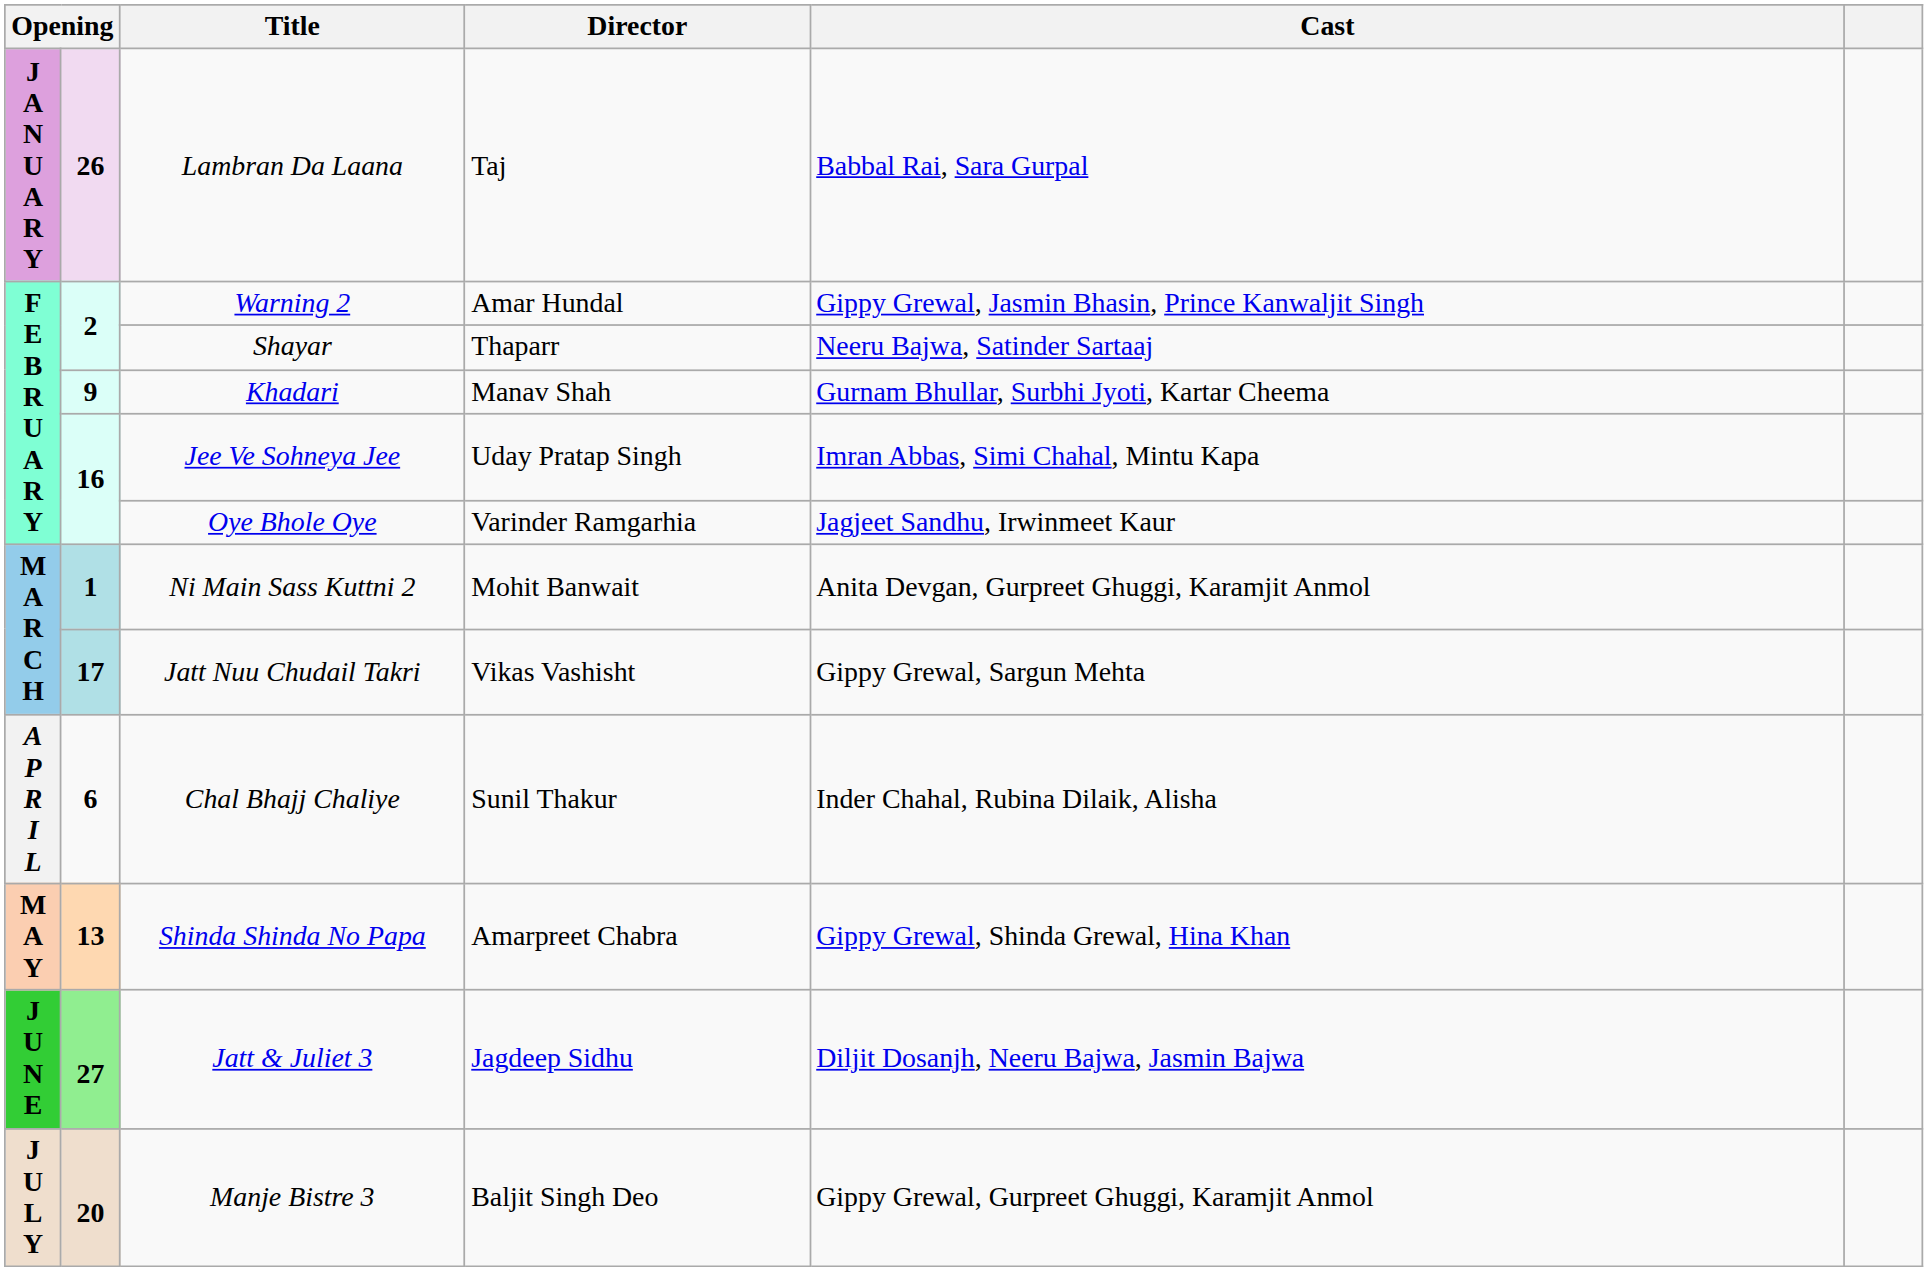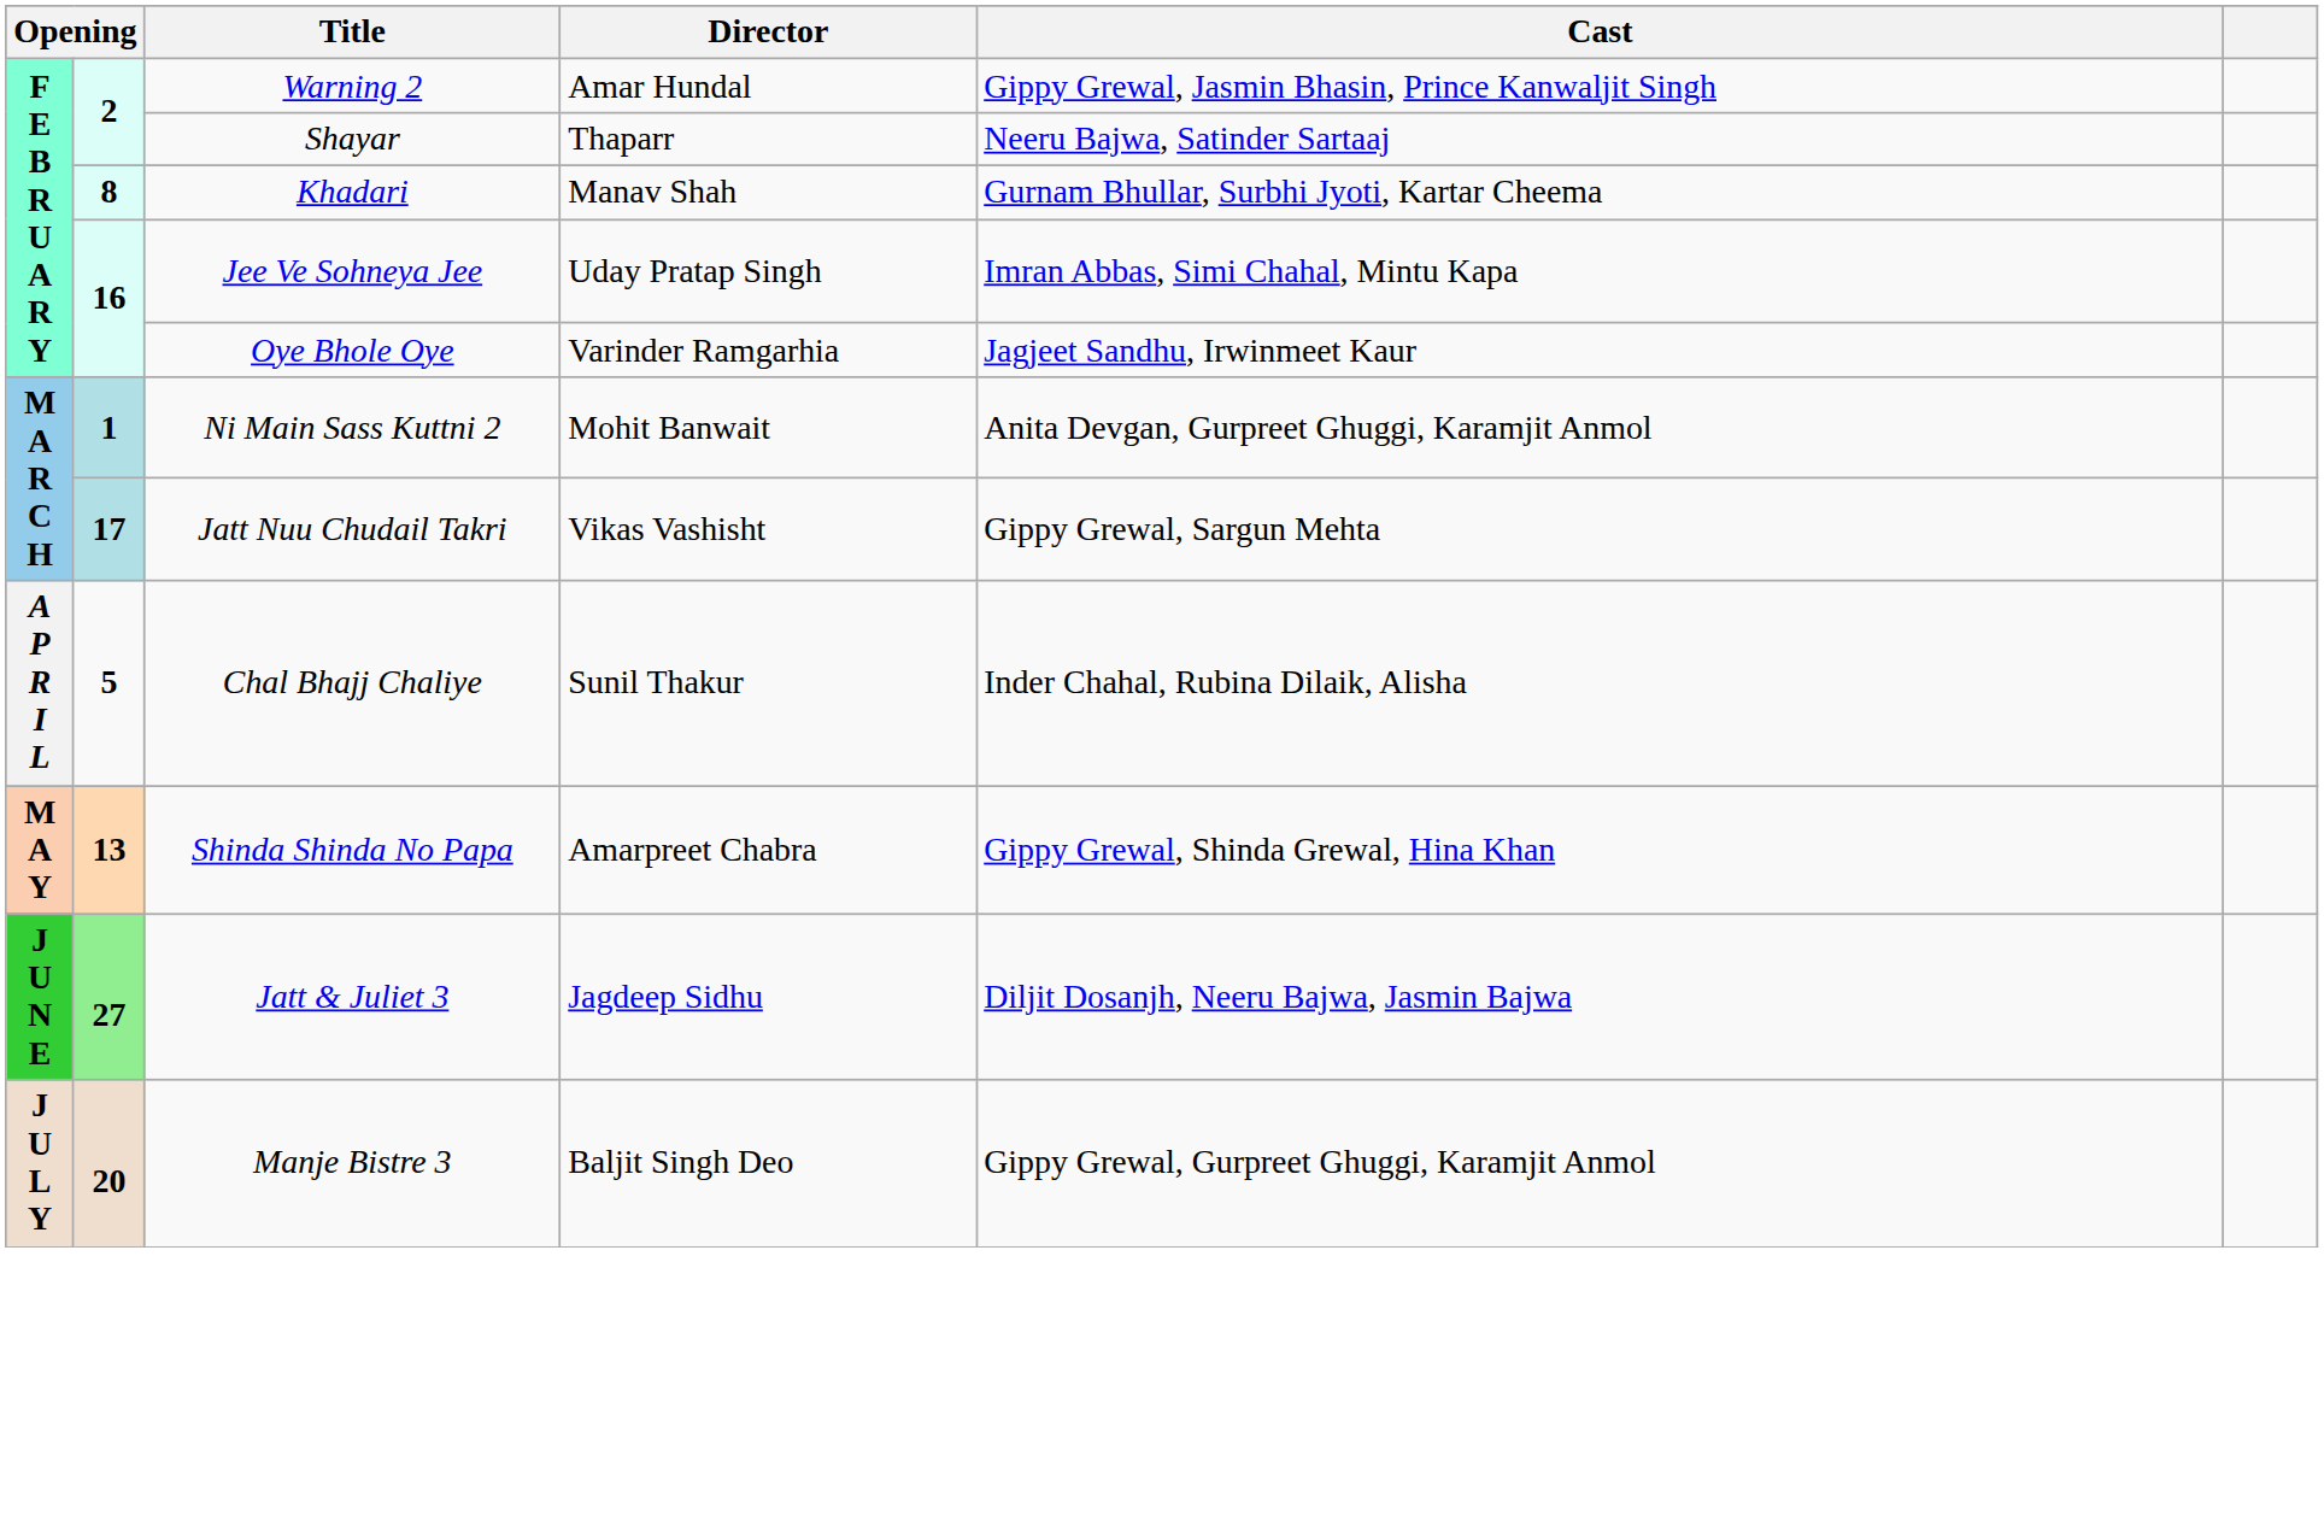- row: J A N U A R Y | 26 | Lambran Da Laana | Taj | Babbal Rai, Sara Gurpal
Khadari | column 2: 9 -> 8
Chal Bhajj Chaliye | column 2: 6 -> 5
